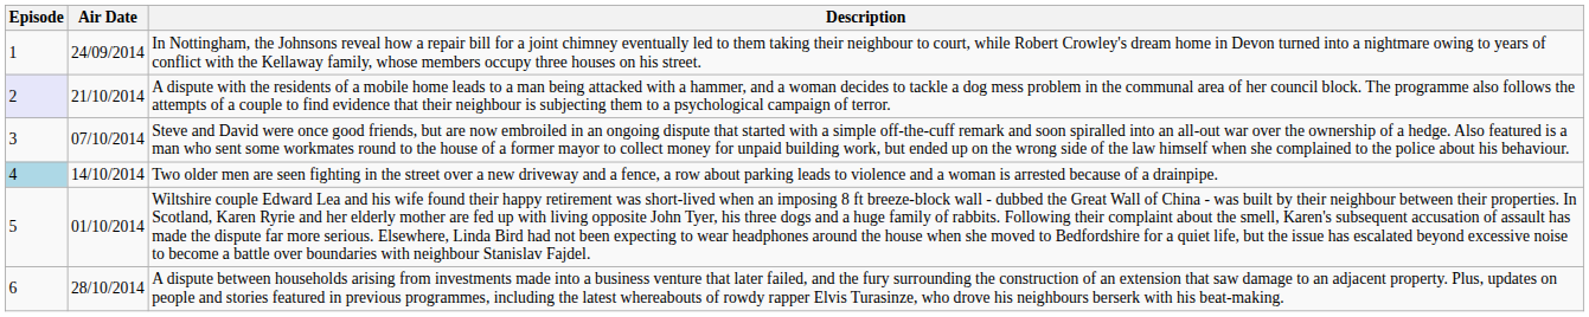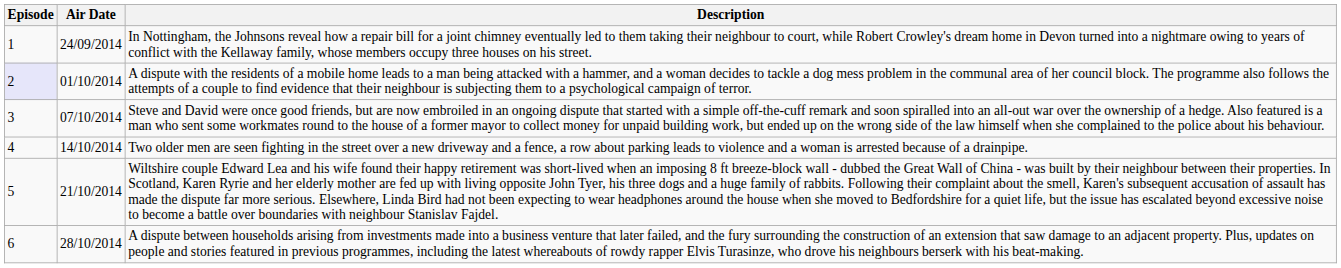row 3 | Air Date: 21/10/2014 -> 01/10/2014
row 5 | Episode: lightblue background -> no background
row 6 | Air Date: 01/10/2014 -> 21/10/2014
